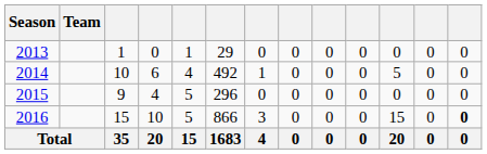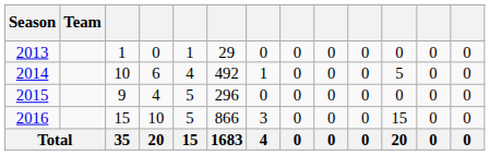2016 | column 13: bold -> normal
